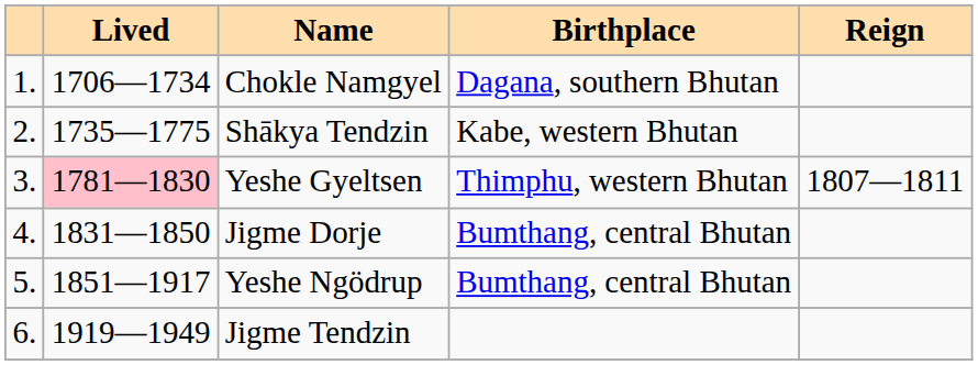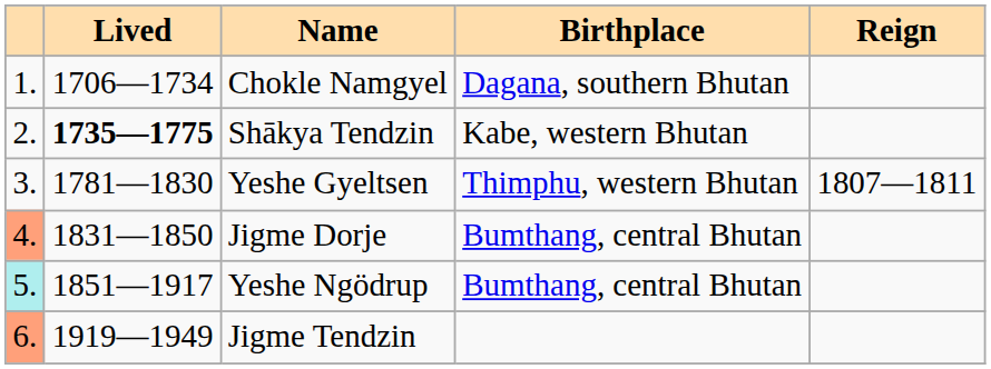Shākya Tendzin | Lived: normal -> bold
Yeshe Gyeltsen | Lived: pink background -> no background
Jigme Dorje | column 1: no background -> lightsalmon background
Yeshe Ngödrup | column 1: no background -> paleturquoise background
Jigme Tendzin | column 1: no background -> lightsalmon background
